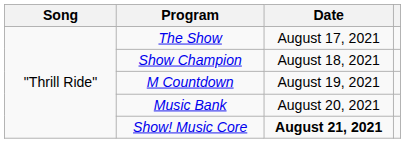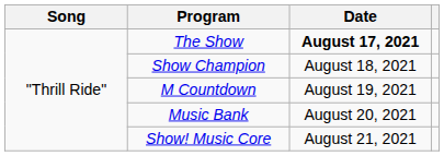The Show | Date: normal -> bold
Show! Music Core | Date: bold -> normal
